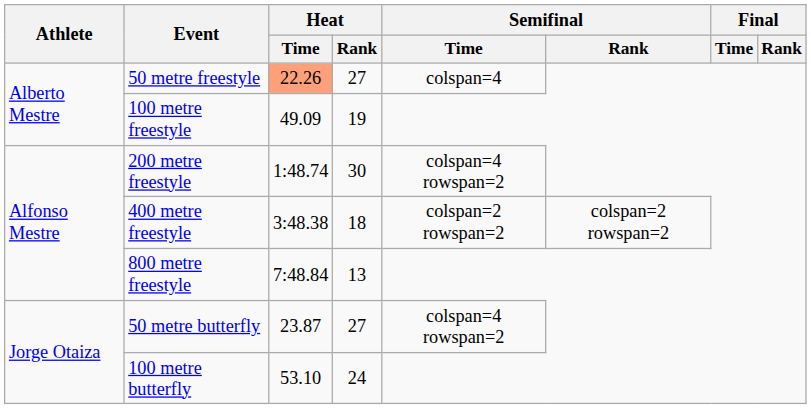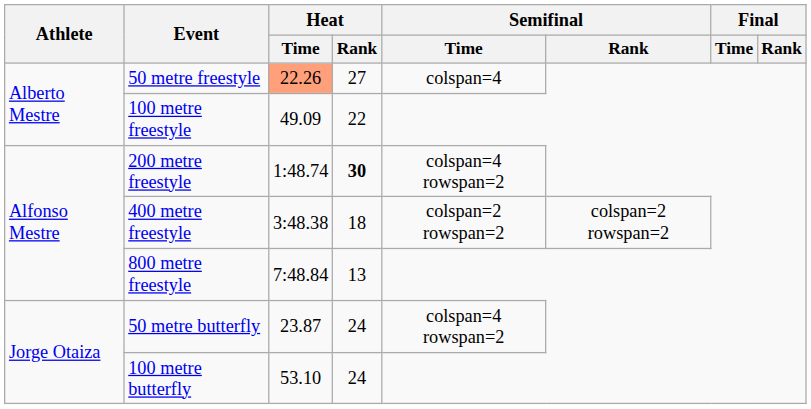100 metre freestyle | Heat / Rank: 19 -> 22
200 metre freestyle | Heat / Rank: normal -> bold
50 metre butterfly | Heat / Rank: 27 -> 24
